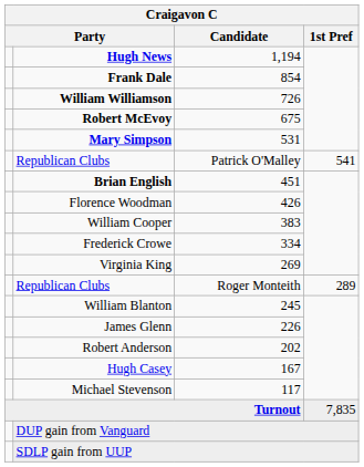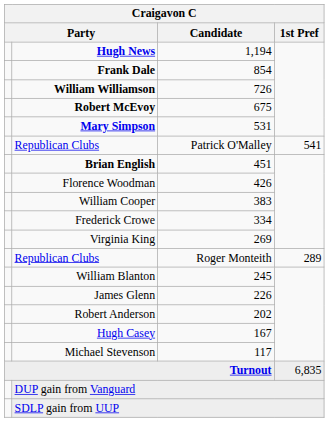Turnout | 1st Pref: 7,835 -> 6,835
